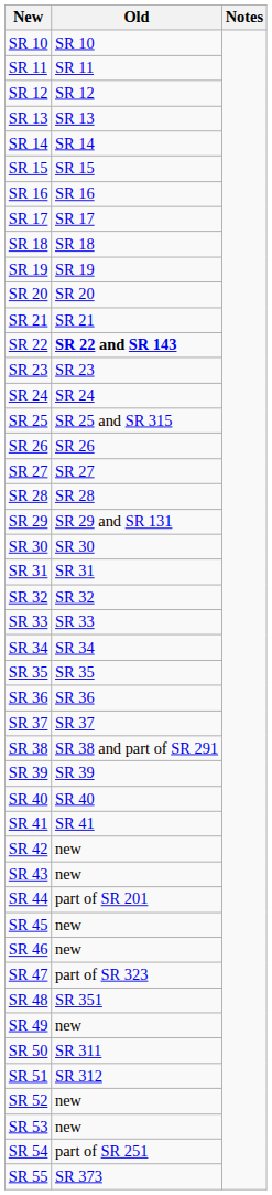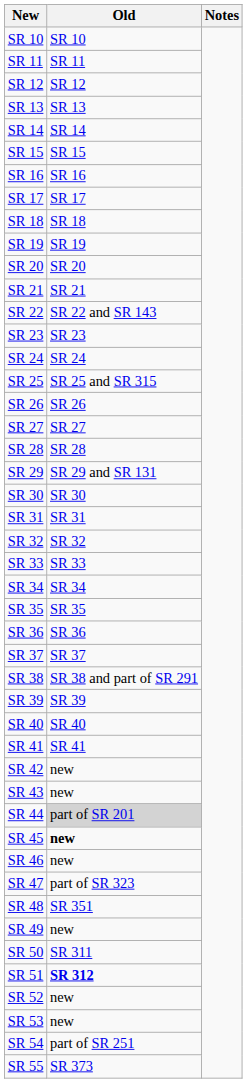SR 22 | Old: bold -> normal
SR 44 | Old: no background -> lightgrey background
SR 45 | Old: normal -> bold
SR 51 | Old: normal -> bold
